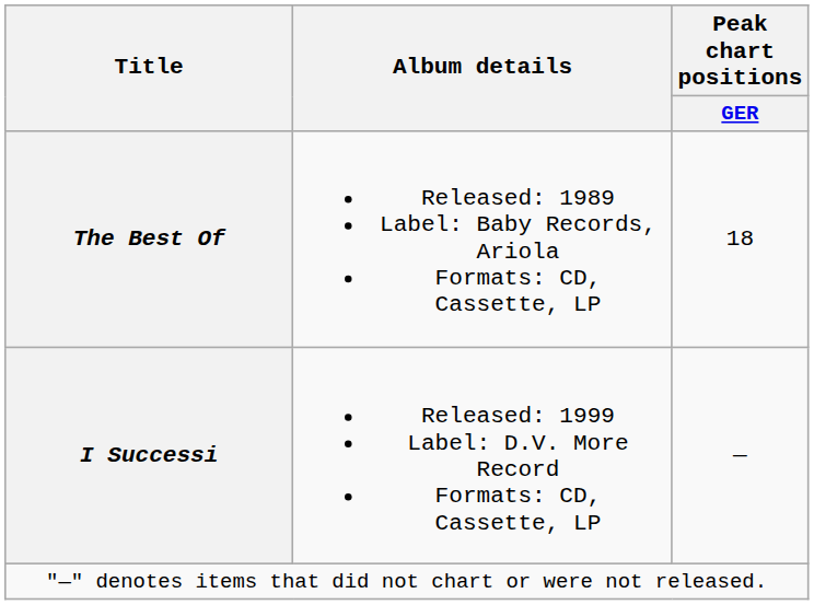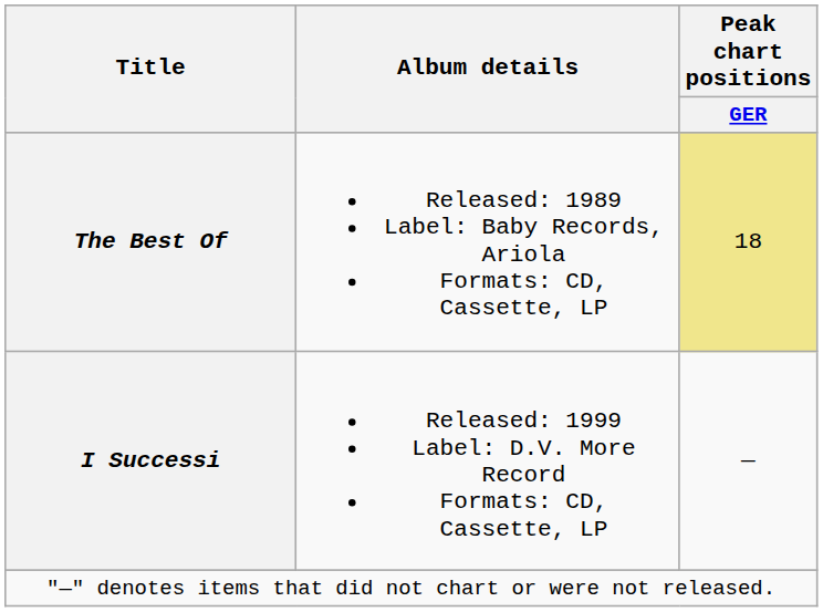The Best Of | Peak chart positions / GER: no background -> khaki background
